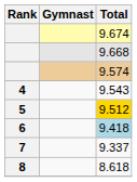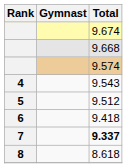9.512 | Total: gold background -> no background
9.418 | Total: lightblue background -> no background
9.337 | Total: normal -> bold
